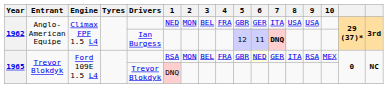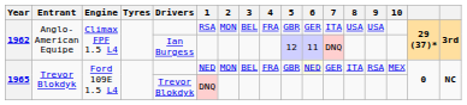row 2 | 1: NED -> RSA
row 3 | 7: bold -> normal
row 4 | 1: RSA -> NED
